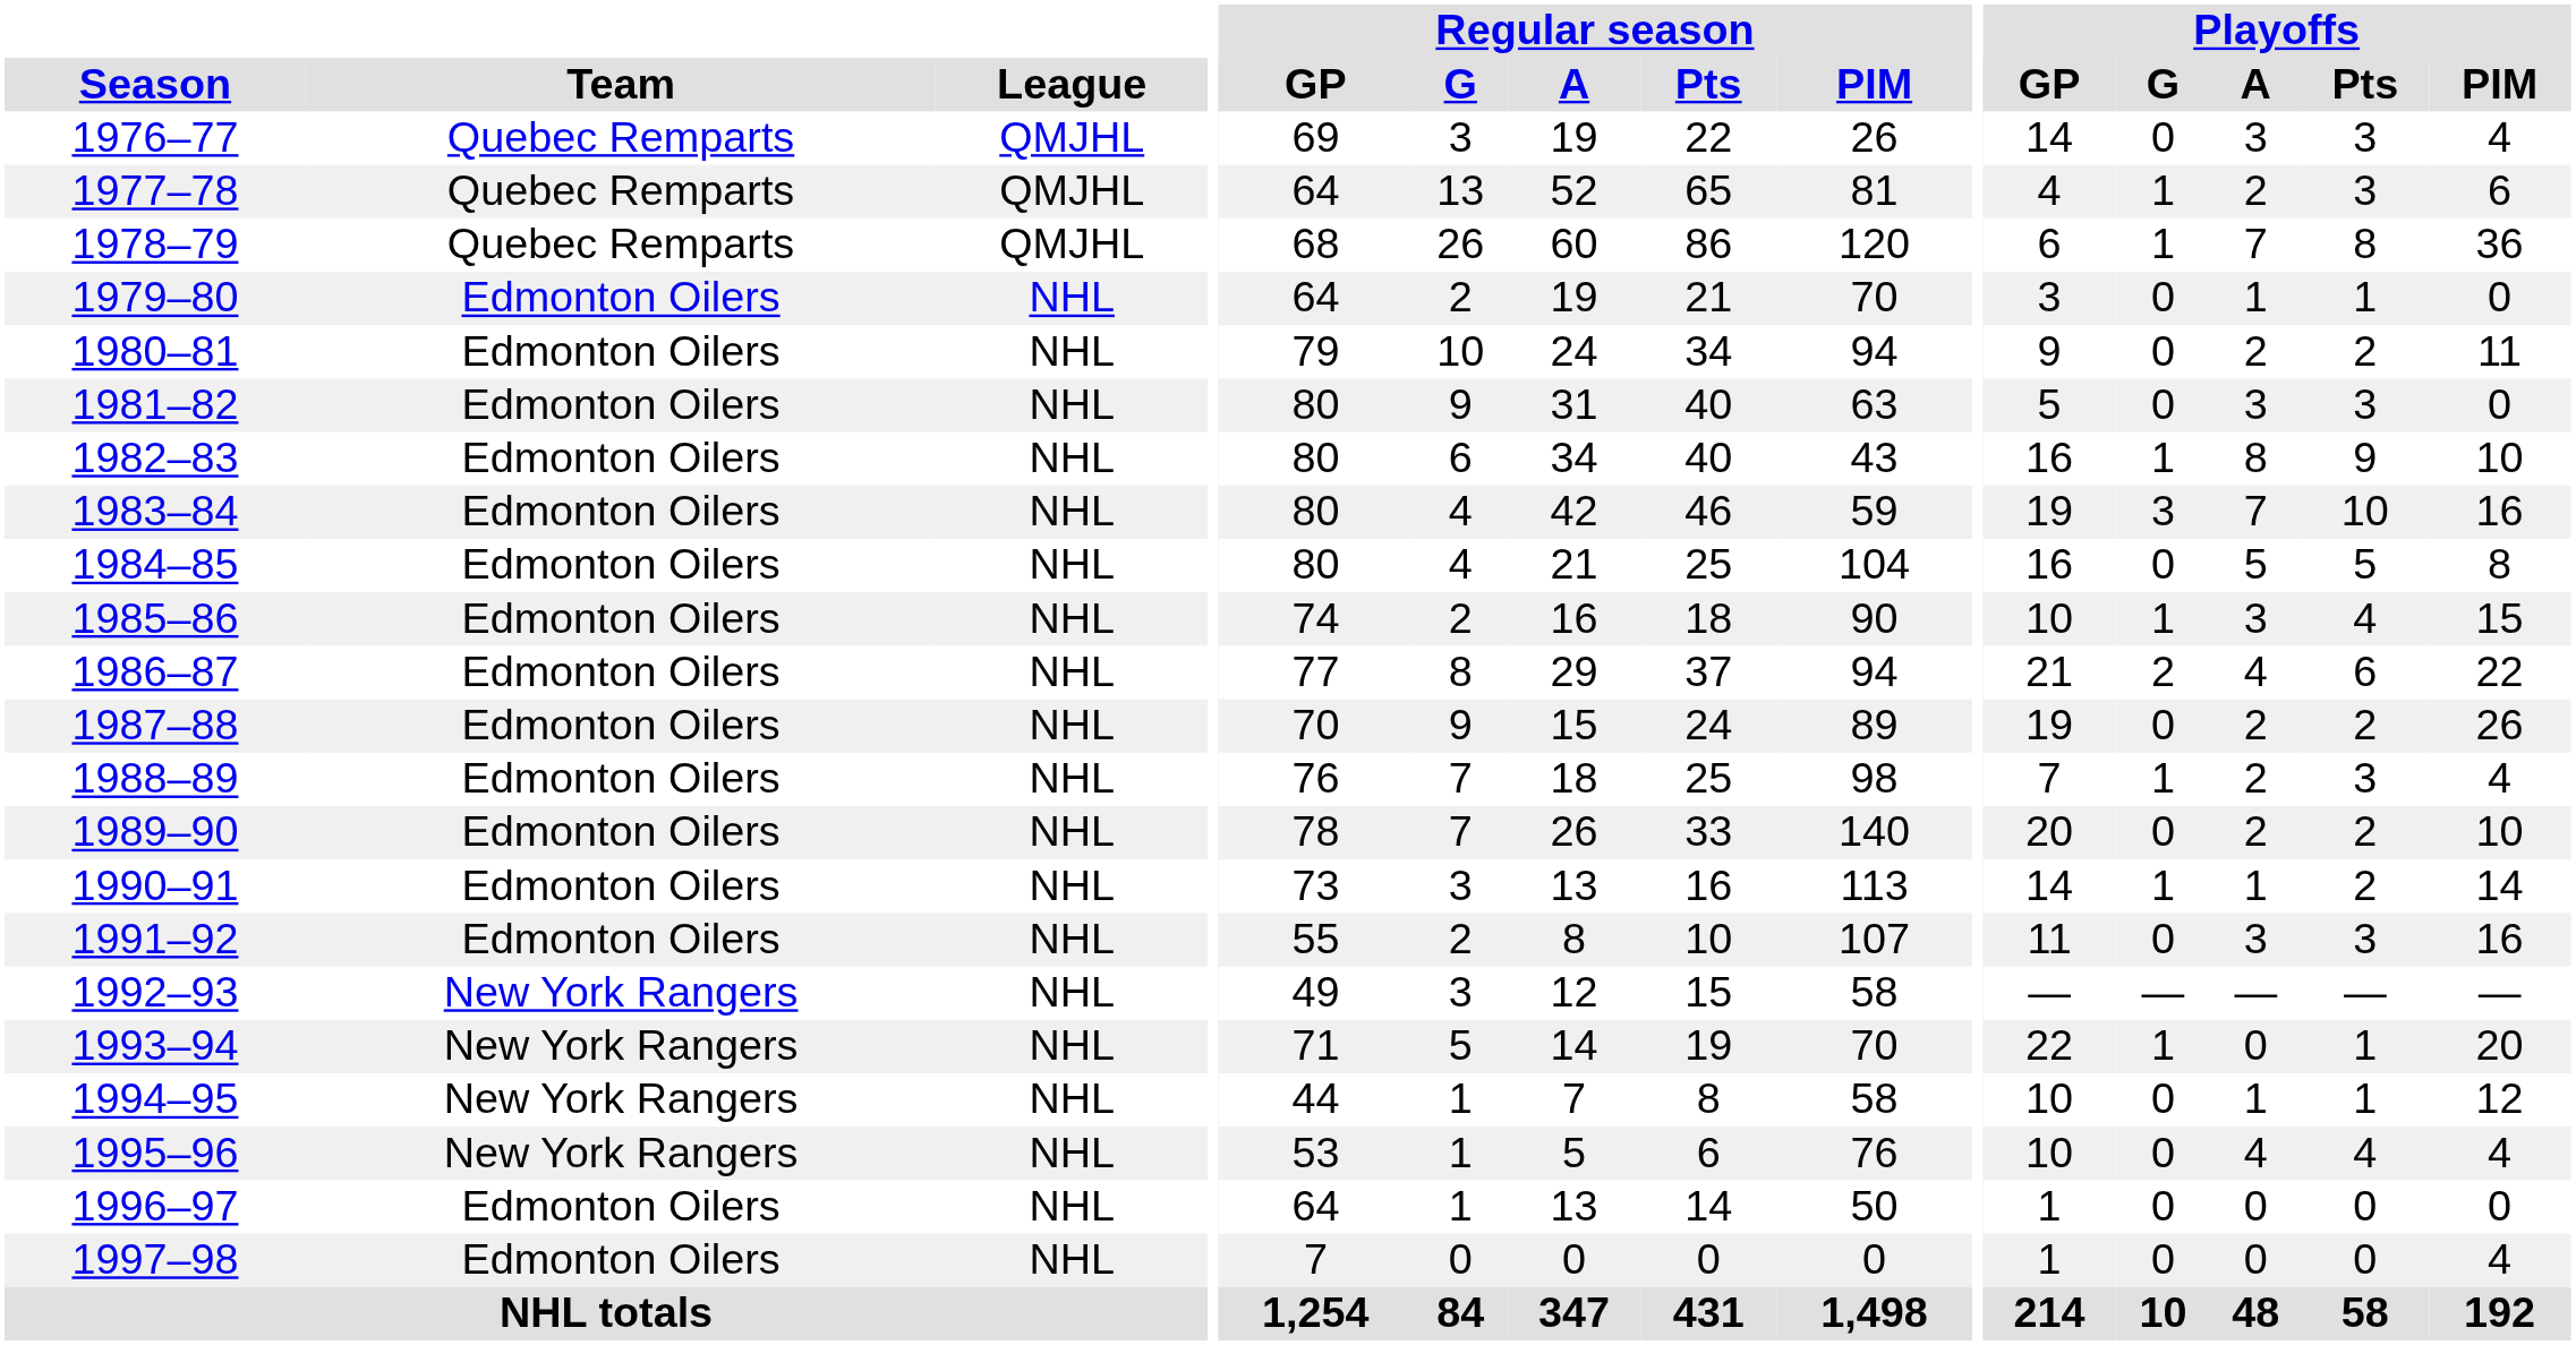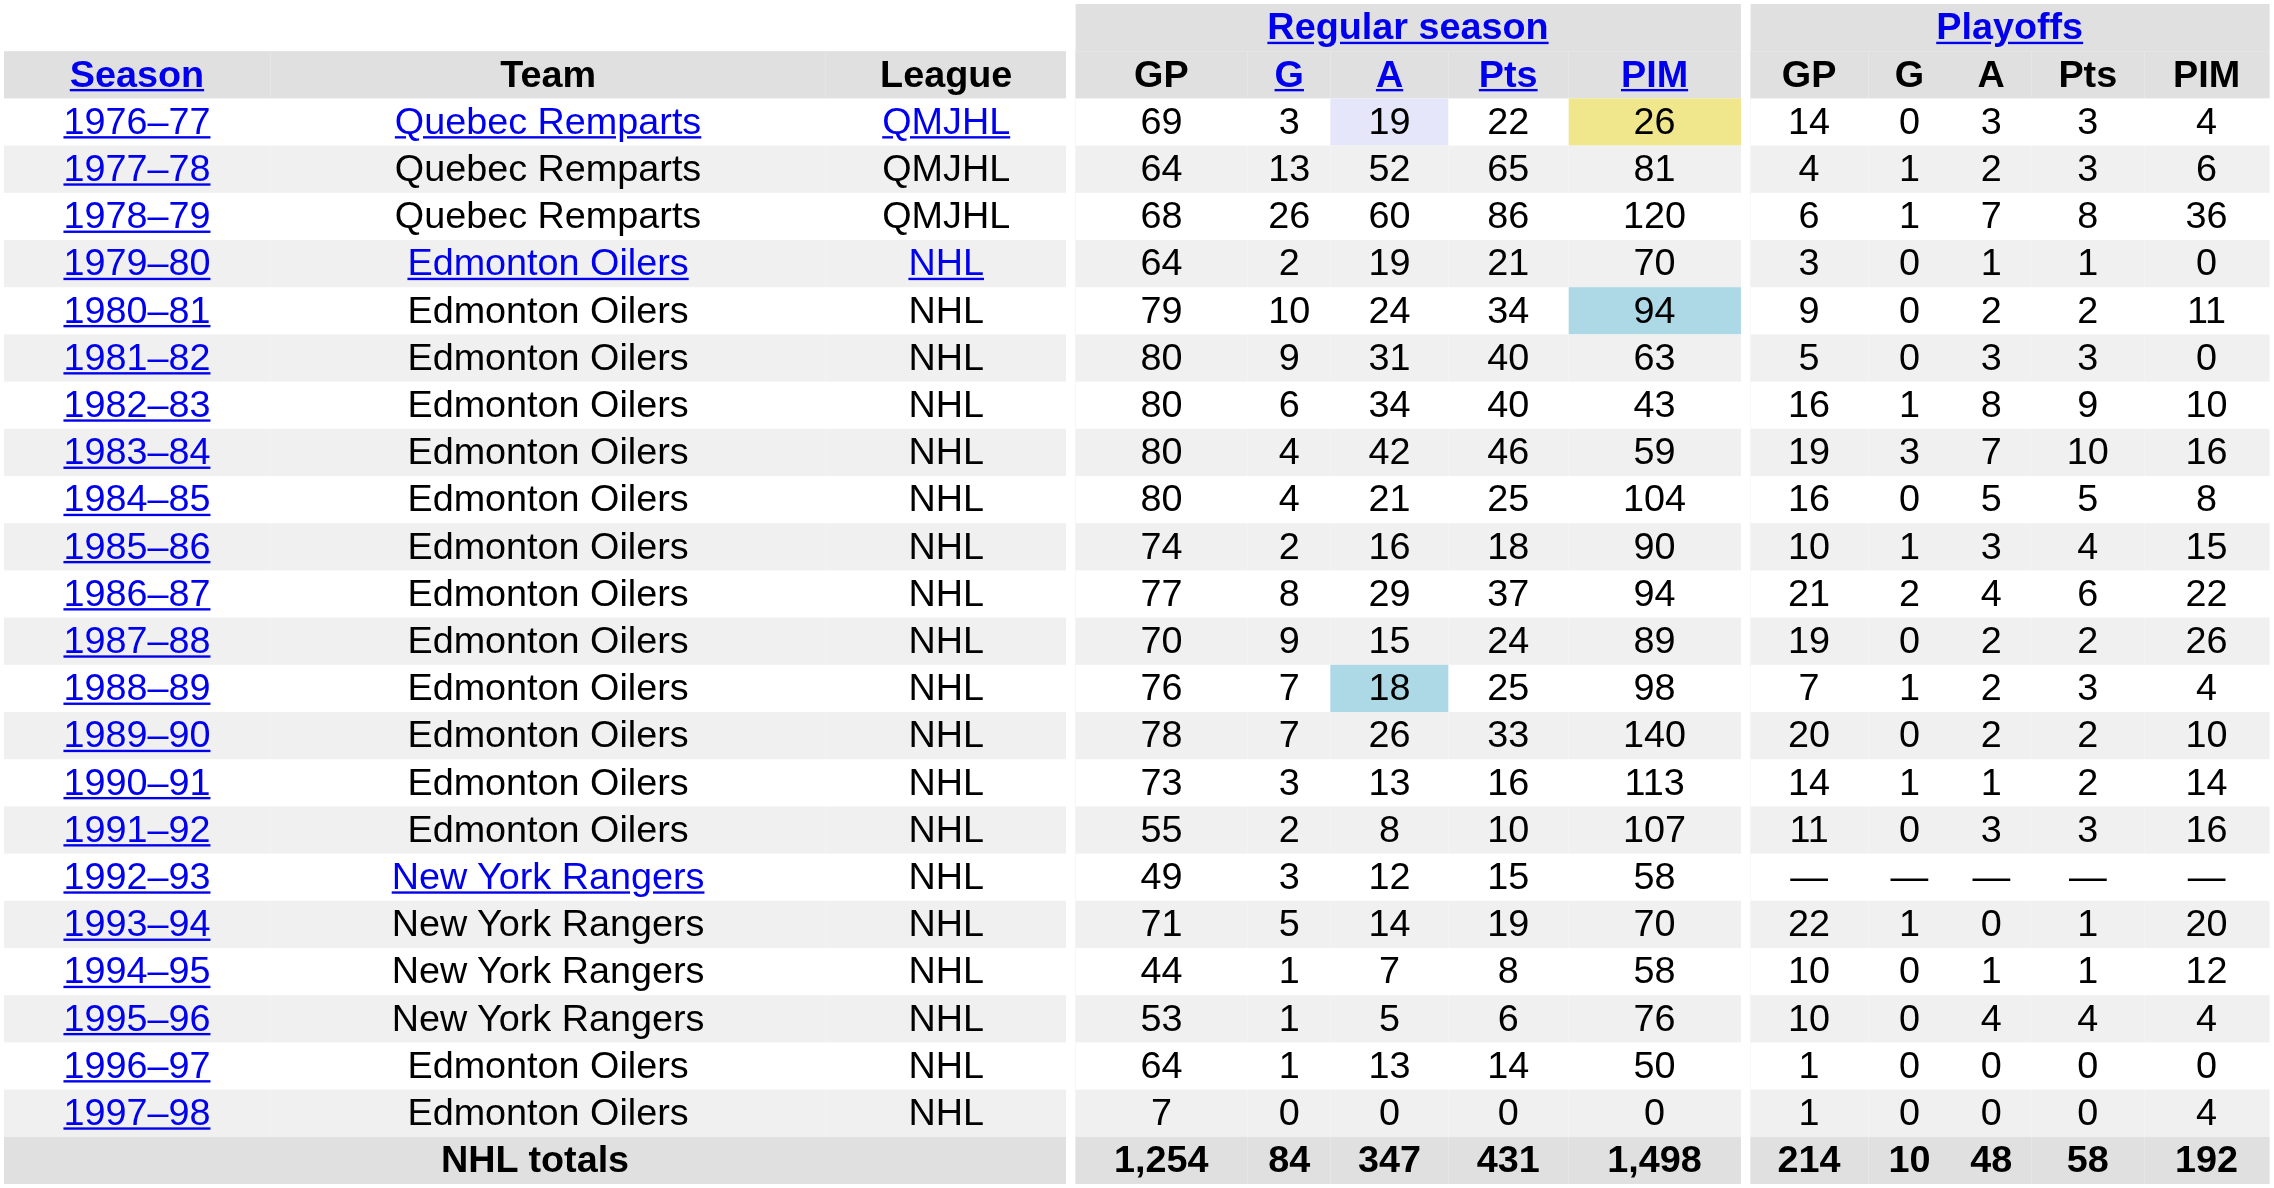1976–77 | Regular season / A: no background -> lavender background
1976–77 | Regular season / PIM: no background -> khaki background
1980–81 | Regular season / PIM: no background -> lightblue background
1988–89 | Regular season / A: no background -> lightblue background
